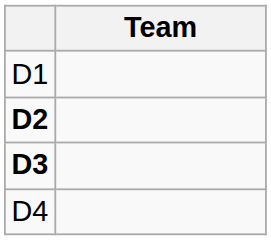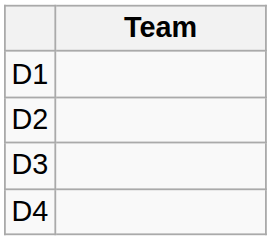D2 | column 1: bold -> normal
D3 | column 1: bold -> normal
